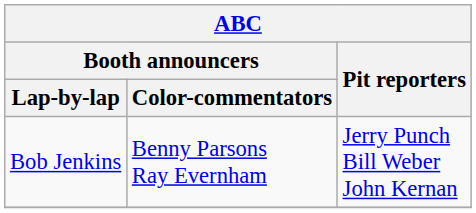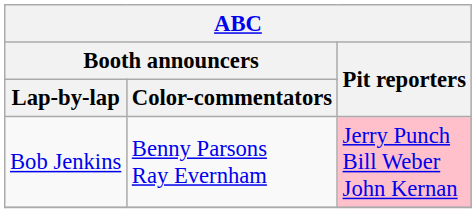Bob Jenkins | Pit reporters: no background -> pink background
